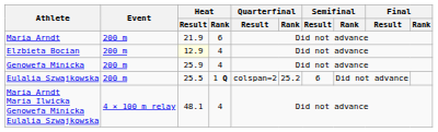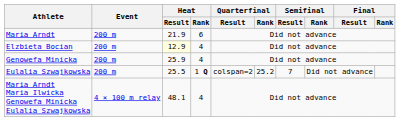Eulalia Szwajkowska | Semifinal / Result: 6 -> 7
